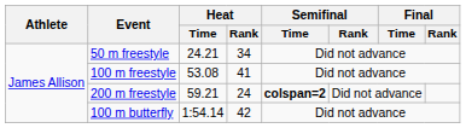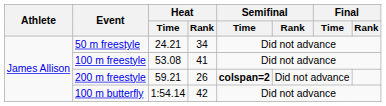200 m freestyle | Heat / Rank: 24 -> 26
